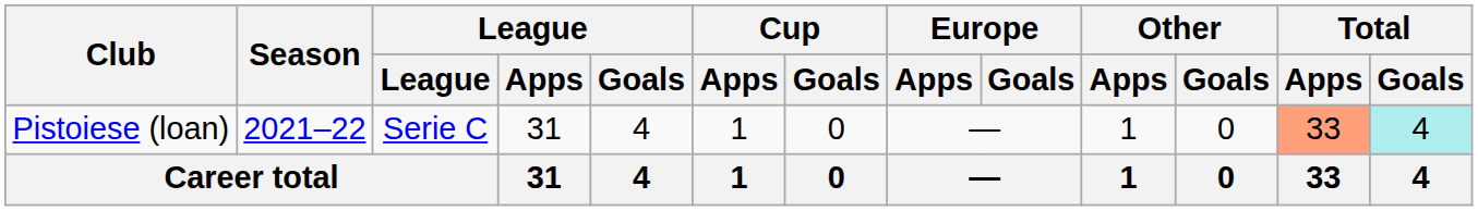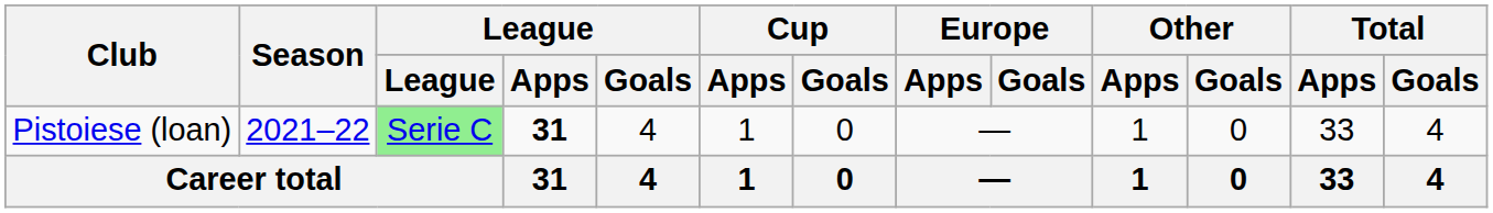Pistoiese (loan) | League: no background -> lightgreen background
Pistoiese (loan) | League / Apps: normal -> bold
Pistoiese (loan) | Total / Apps: lightsalmon background -> no background
Pistoiese (loan) | Total / Goals: paleturquoise background -> no background
